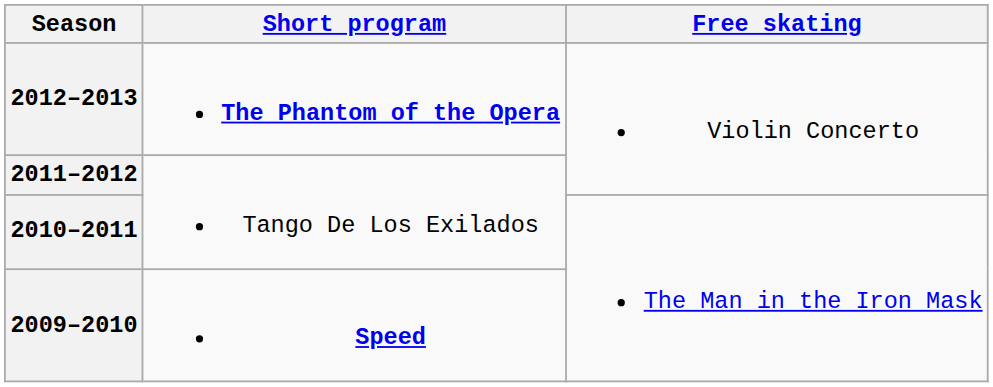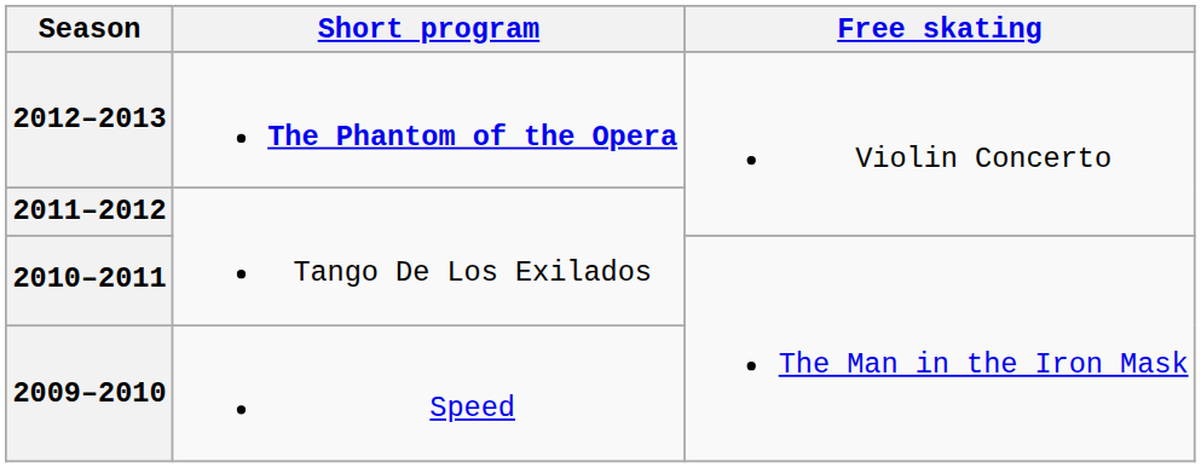2009–2010 | Short program: bold -> normal
